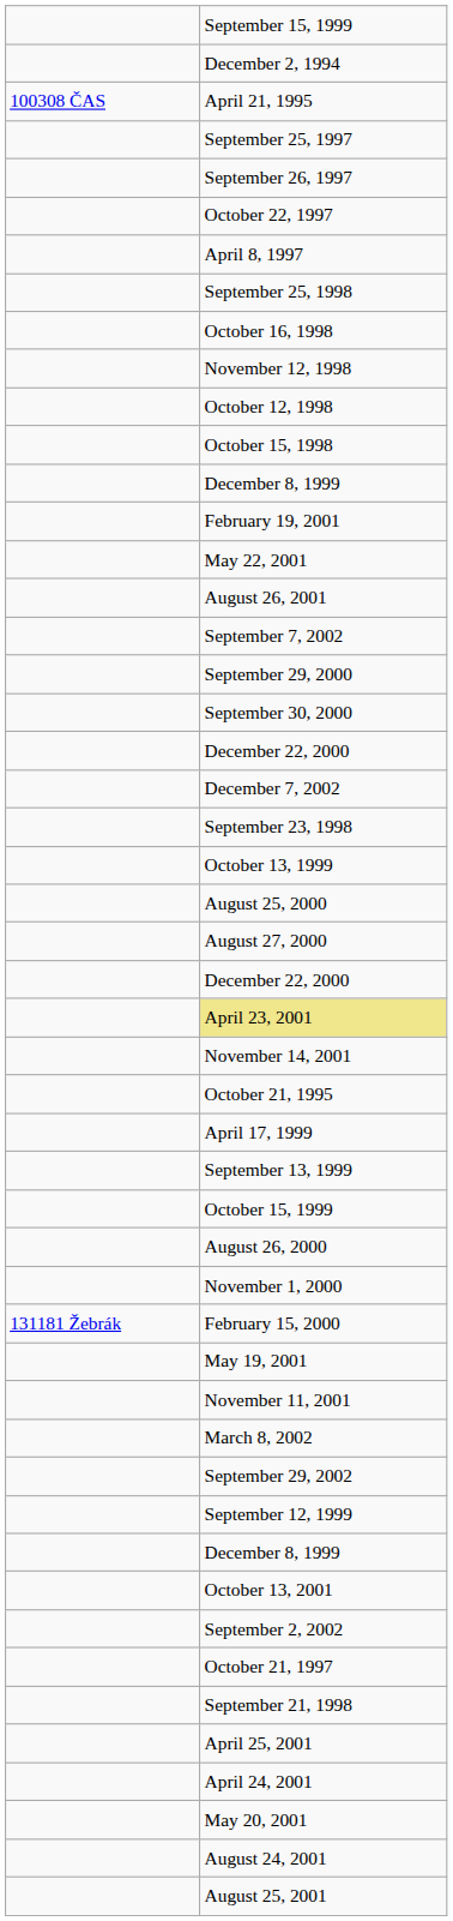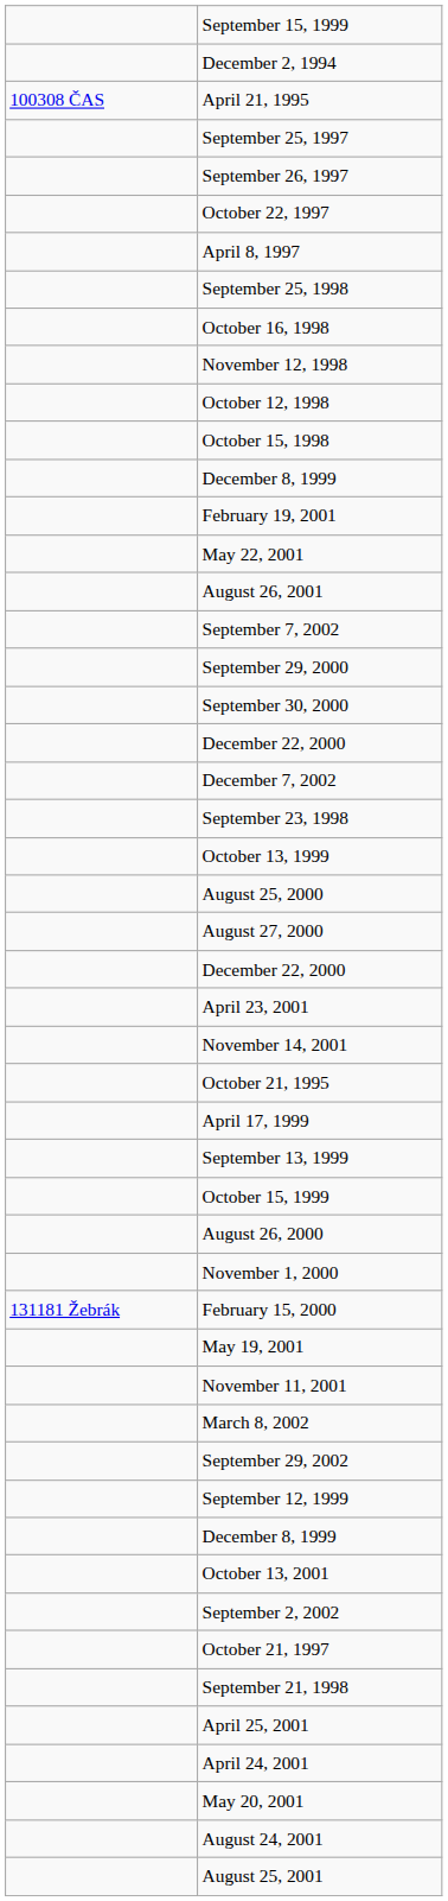row 27 | column 2: khaki background -> no background
